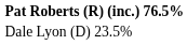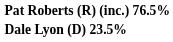row 2 | column 1: normal -> bold
